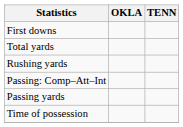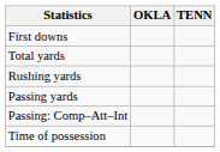rows swapped: Passing yards <-> Passing: Comp–Att–Int
